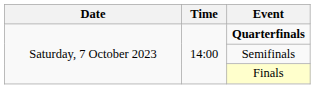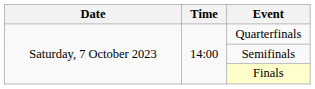Quarterfinals | Event: bold -> normal
